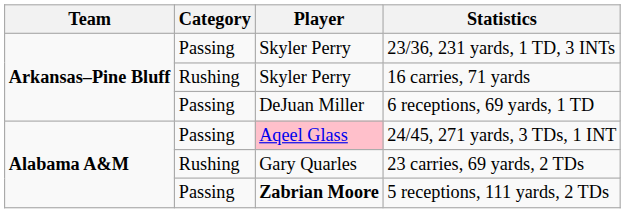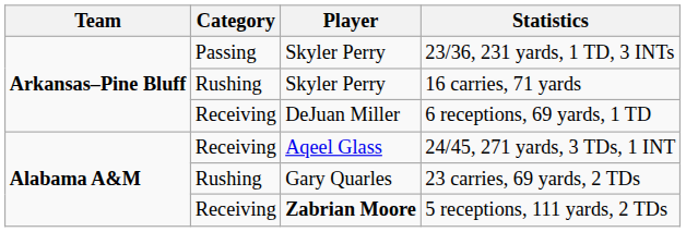6 receptions, 69 yards, 1 TD | Category: Passing -> Receiving
24/45, 271 yards, 3 TDs, 1 INT | Category: Passing -> Receiving
24/45, 271 yards, 3 TDs, 1 INT | Player: pink background -> no background
5 receptions, 111 yards, 2 TDs | Category: Passing -> Receiving
